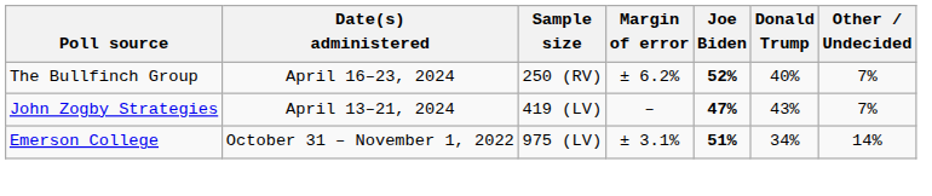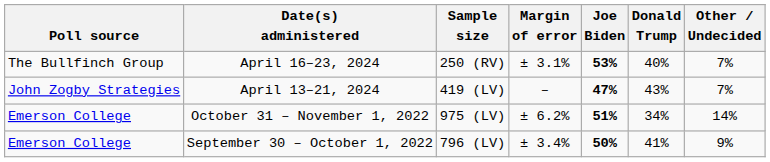April 16–23, 2024 | Margin of error: ± 6.2% -> ± 3.1%
April 16–23, 2024 | Joe Biden: 52% -> 53%
October 31 – November 1, 2022 | Margin of error: ± 3.1% -> ± 6.2%
+ row: Emerson College | September 30 – October 1, 2022 | 796 (LV) | ± 3.4% | 50% | 41% | 9%
